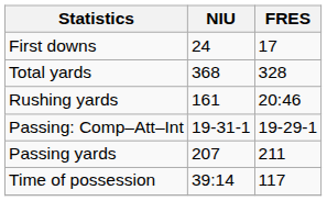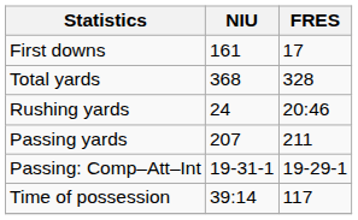First downs | NIU: 24 -> 161
Rushing yards | NIU: 161 -> 24
rows swapped: Passing yards <-> Passing: Comp–Att–Int
